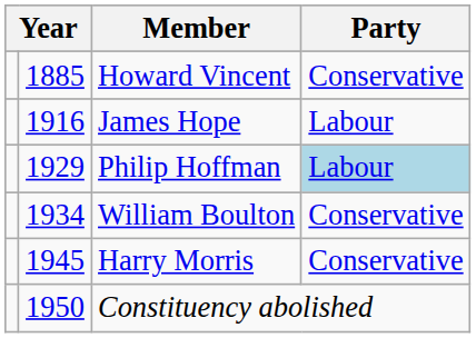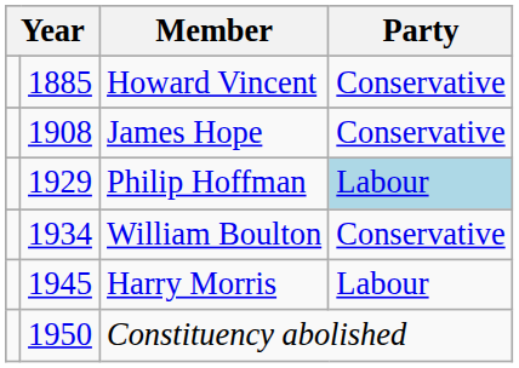James Hope | column 2: 1916 -> 1908
James Hope | Party: Labour -> Conservative
Harry Morris | Party: Conservative -> Labour
